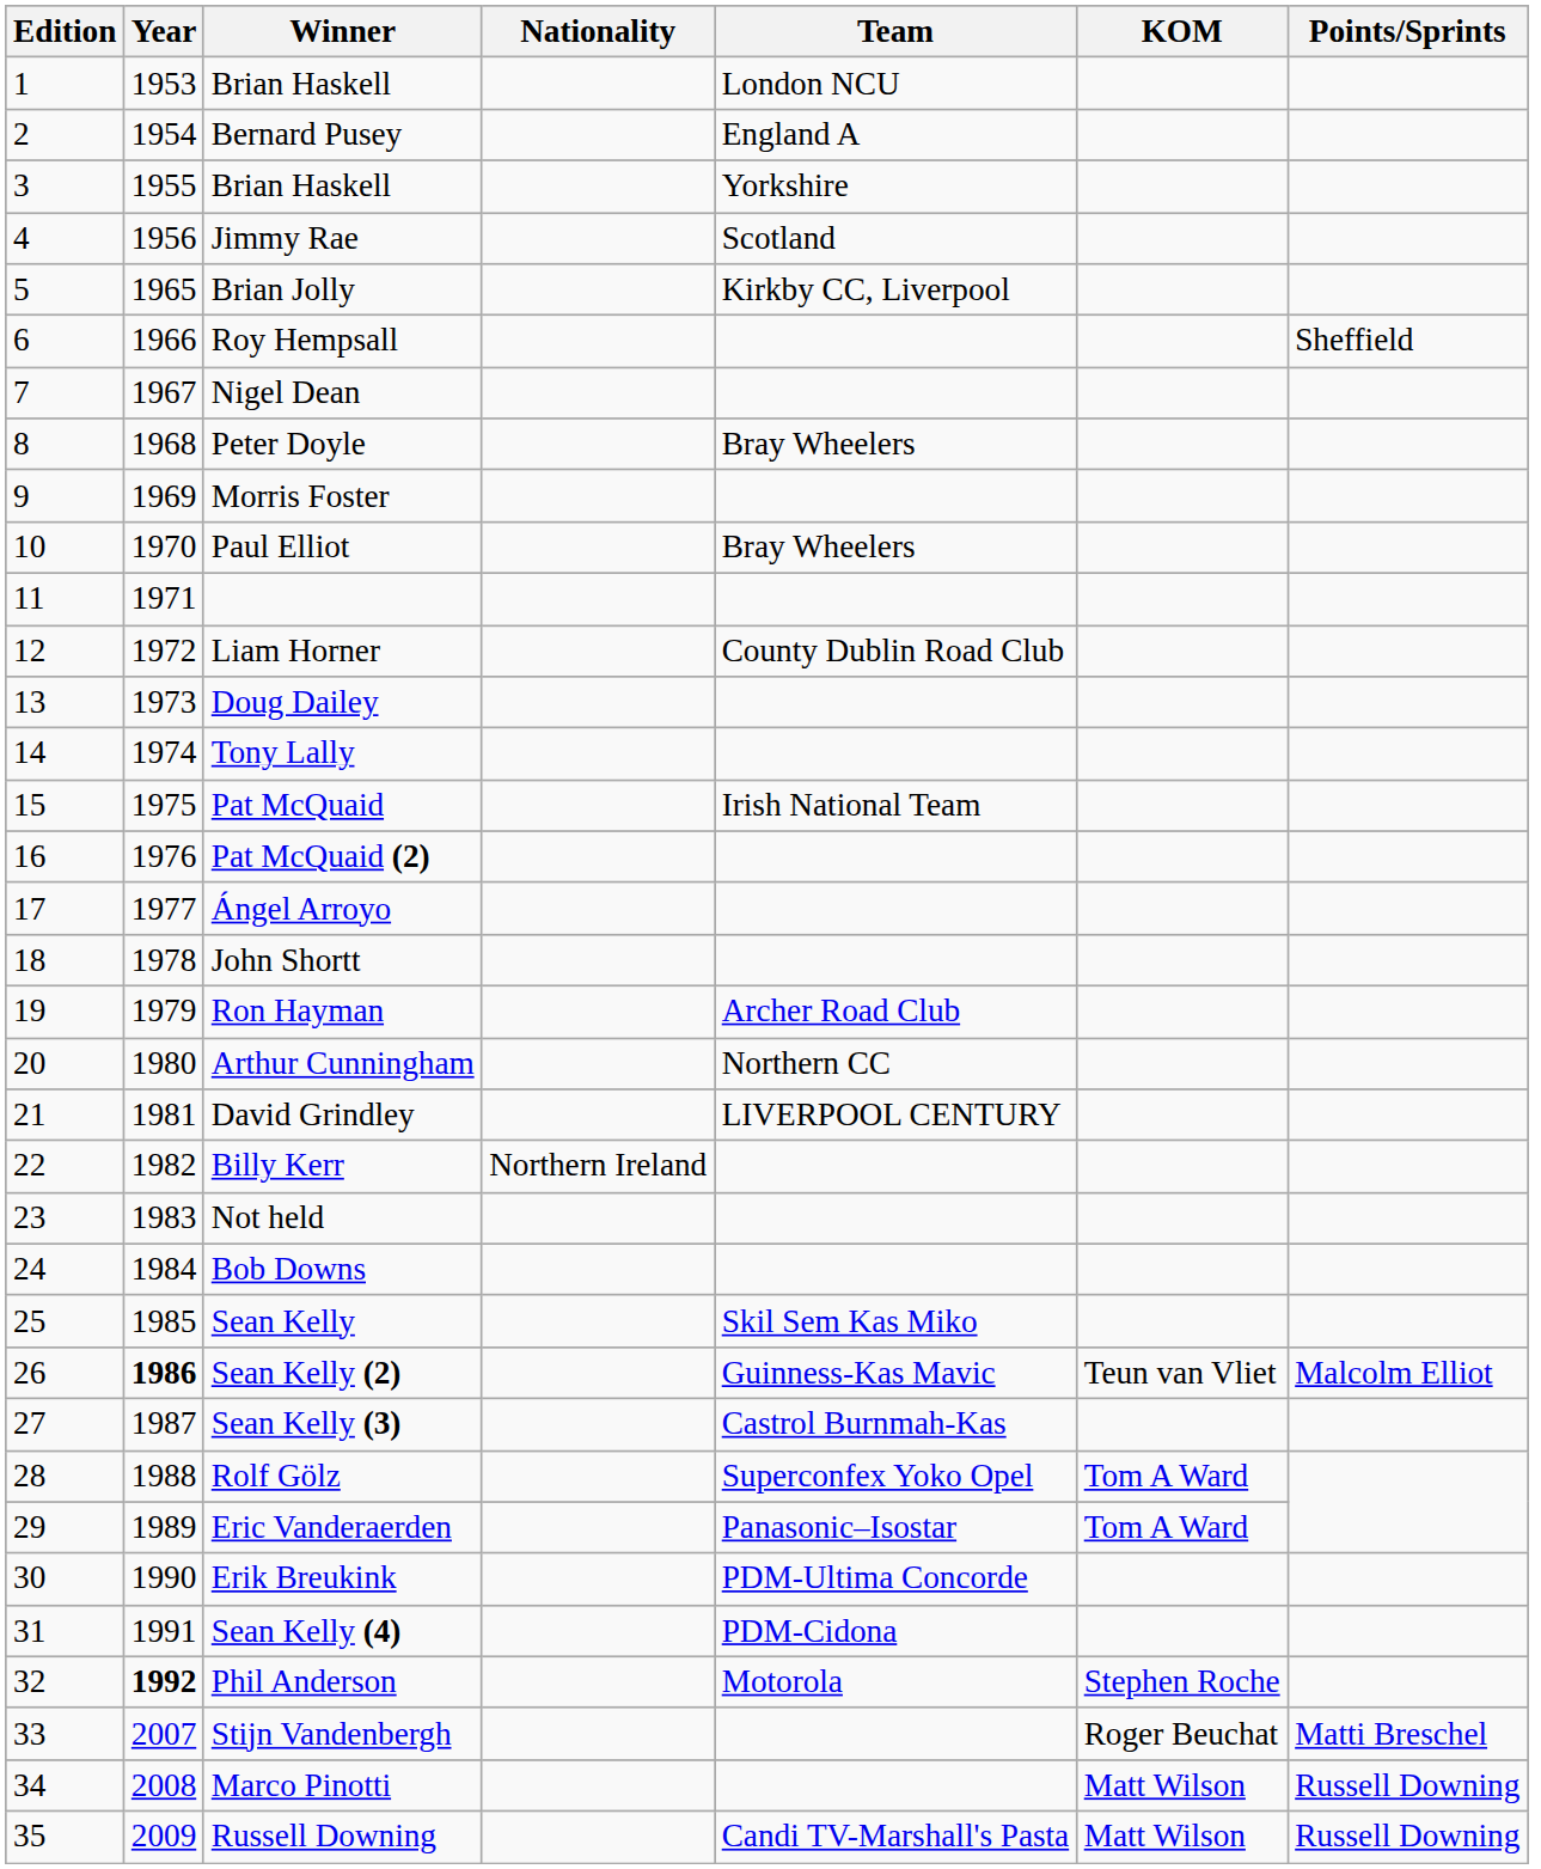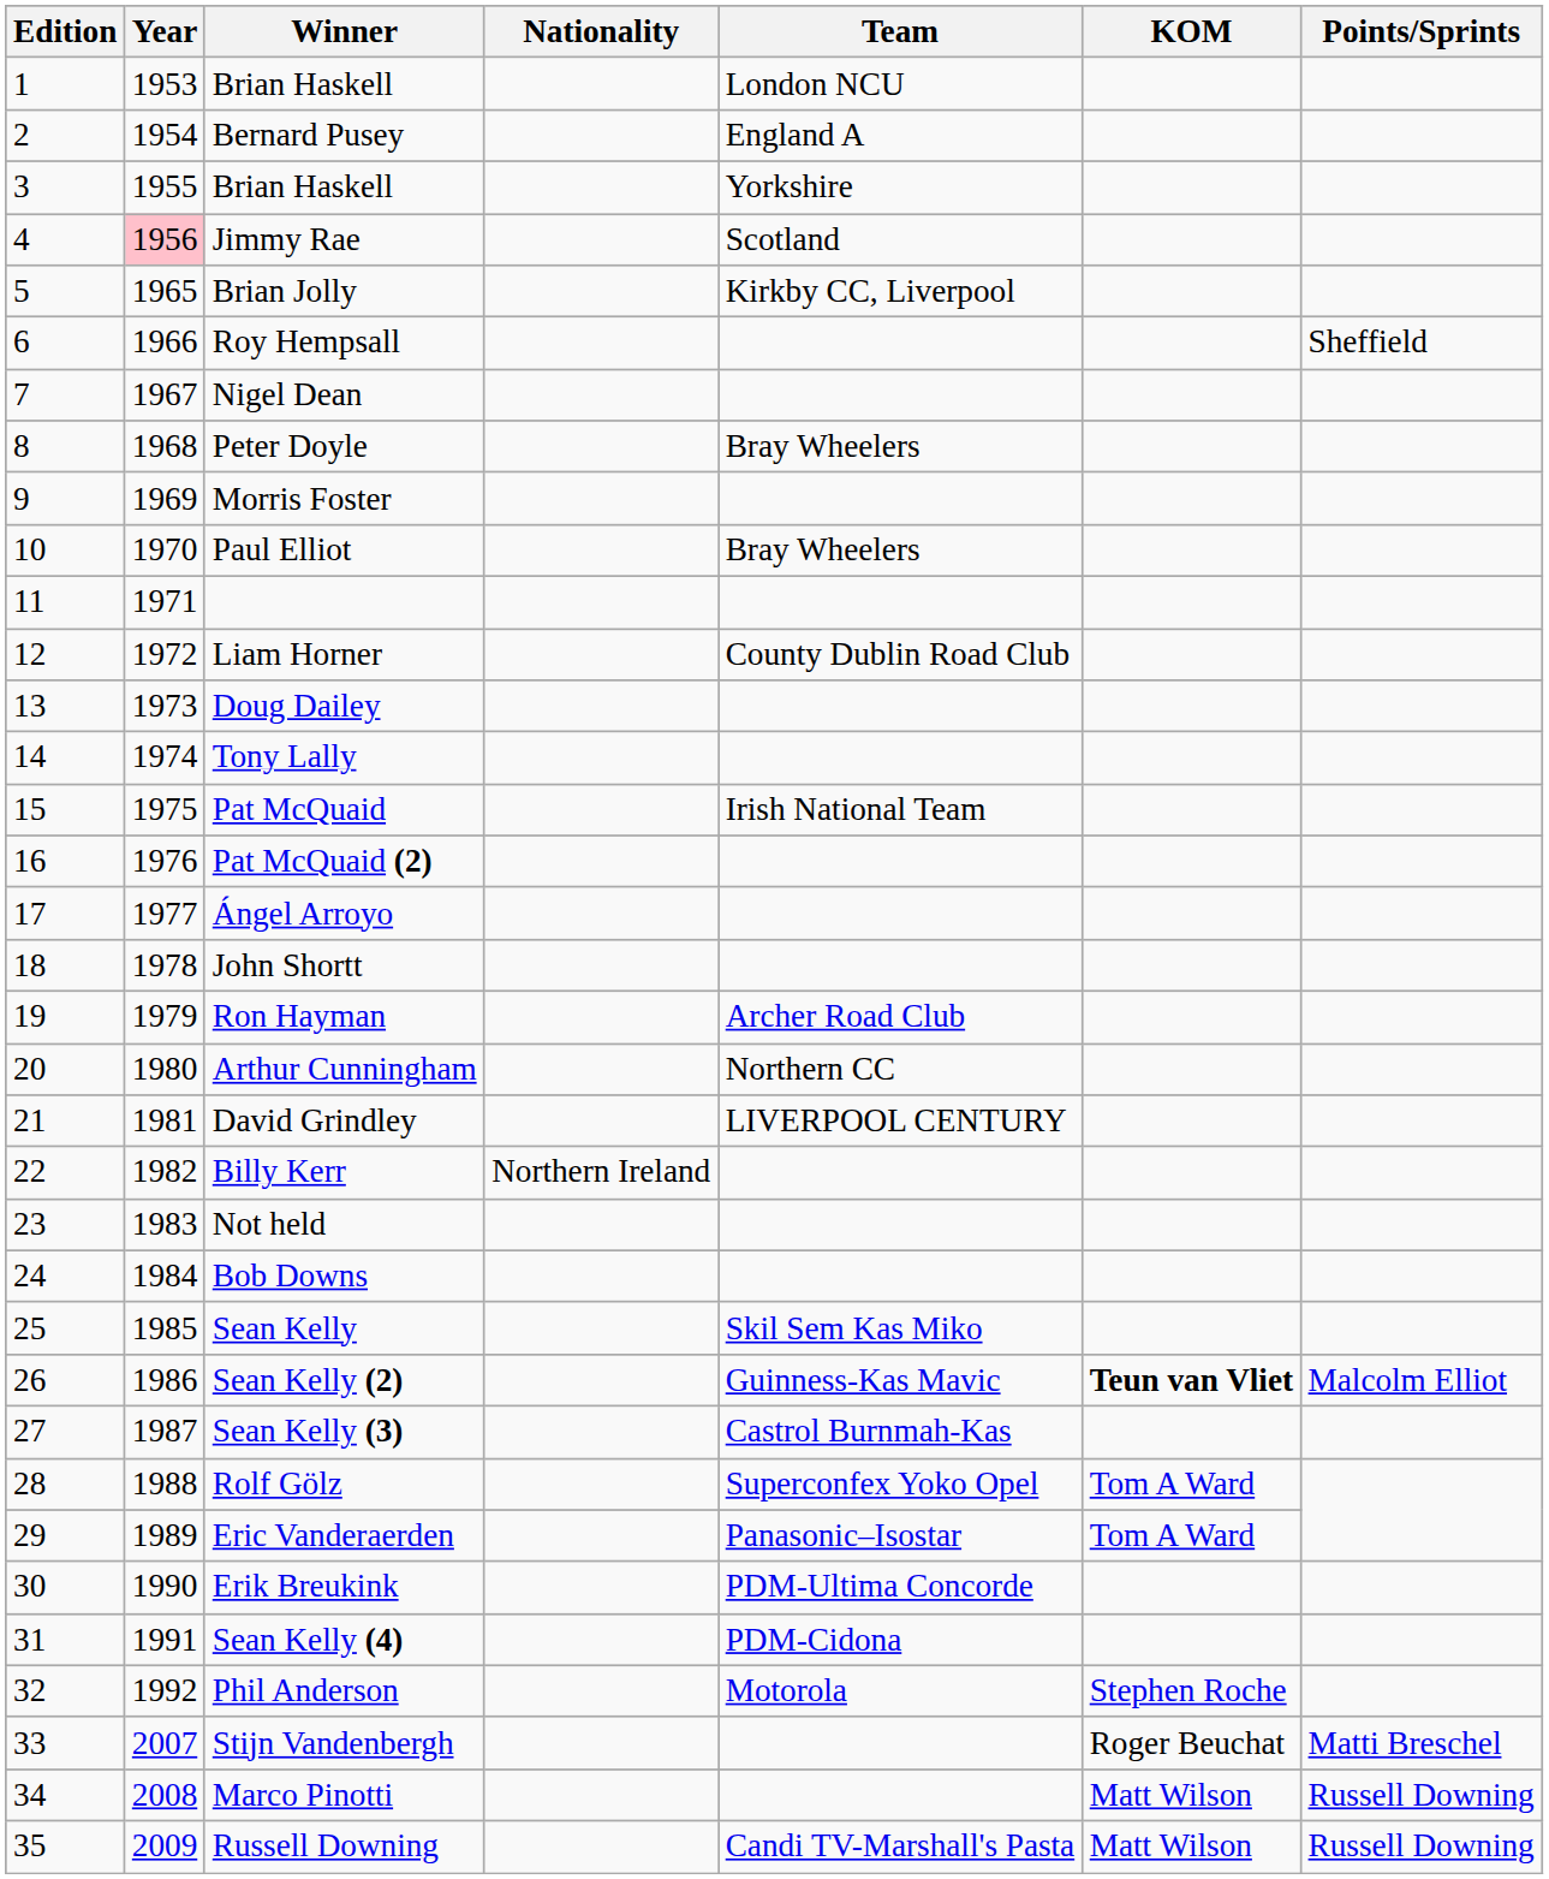Jimmy Rae | Year: no background -> pink background
Sean Kelly (2) | Year: bold -> normal
Sean Kelly (2) | KOM: normal -> bold
Phil Anderson | Year: bold -> normal
